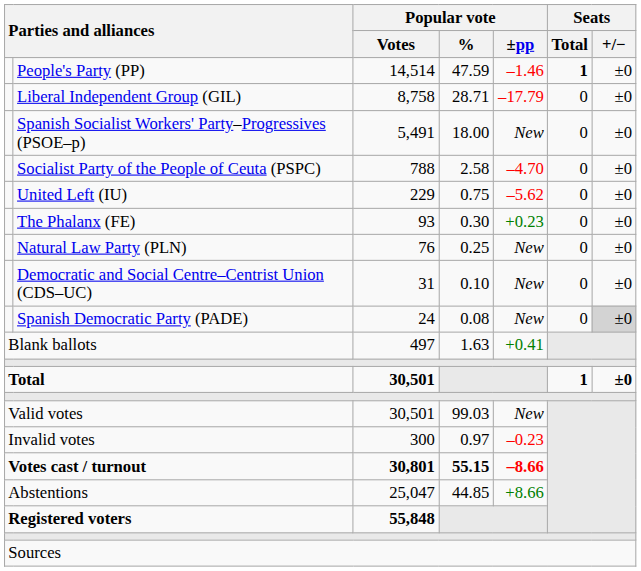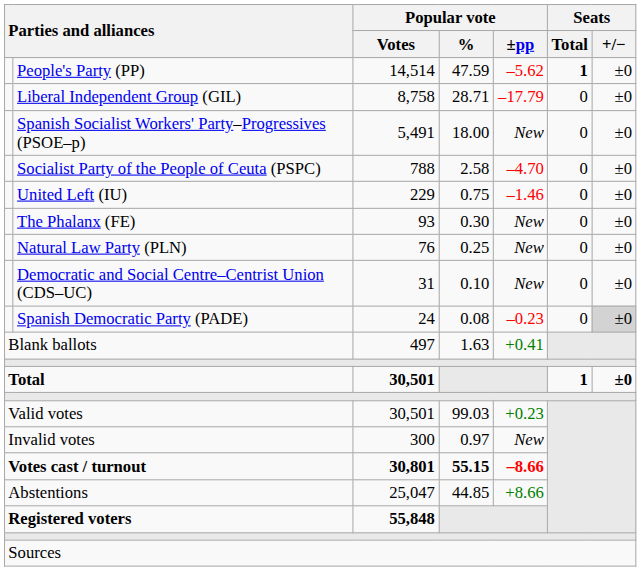People's Party (PP) | Popular vote / ±pp: –1.46 -> –5.62
United Left (IU) | Popular vote / ±pp: –5.62 -> –1.46
The Phalanx (FE) | Popular vote / ±pp: +0.23 -> New
Spanish Democratic Party (PADE) | Popular vote / ±pp: New -> –0.23
Valid votes | Popular vote / ±pp: New -> +0.23
Invalid votes | Popular vote / ±pp: –0.23 -> New
